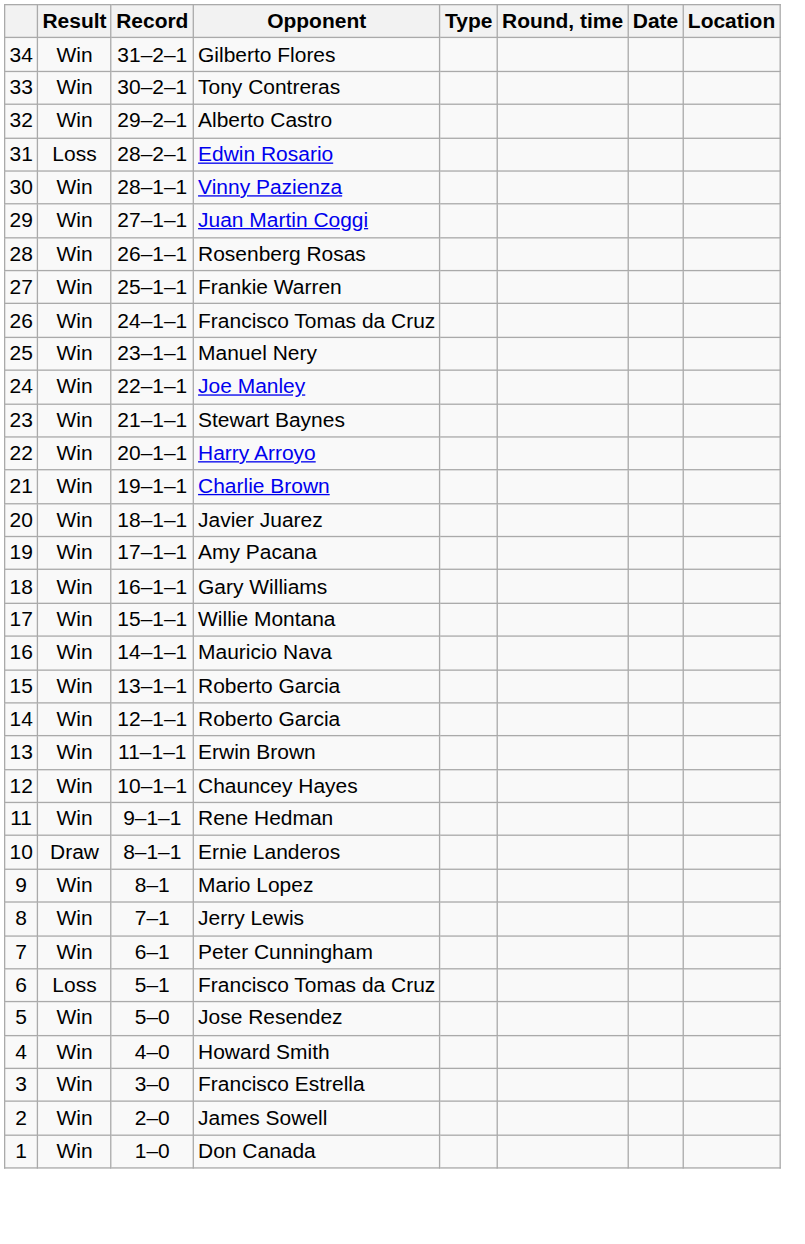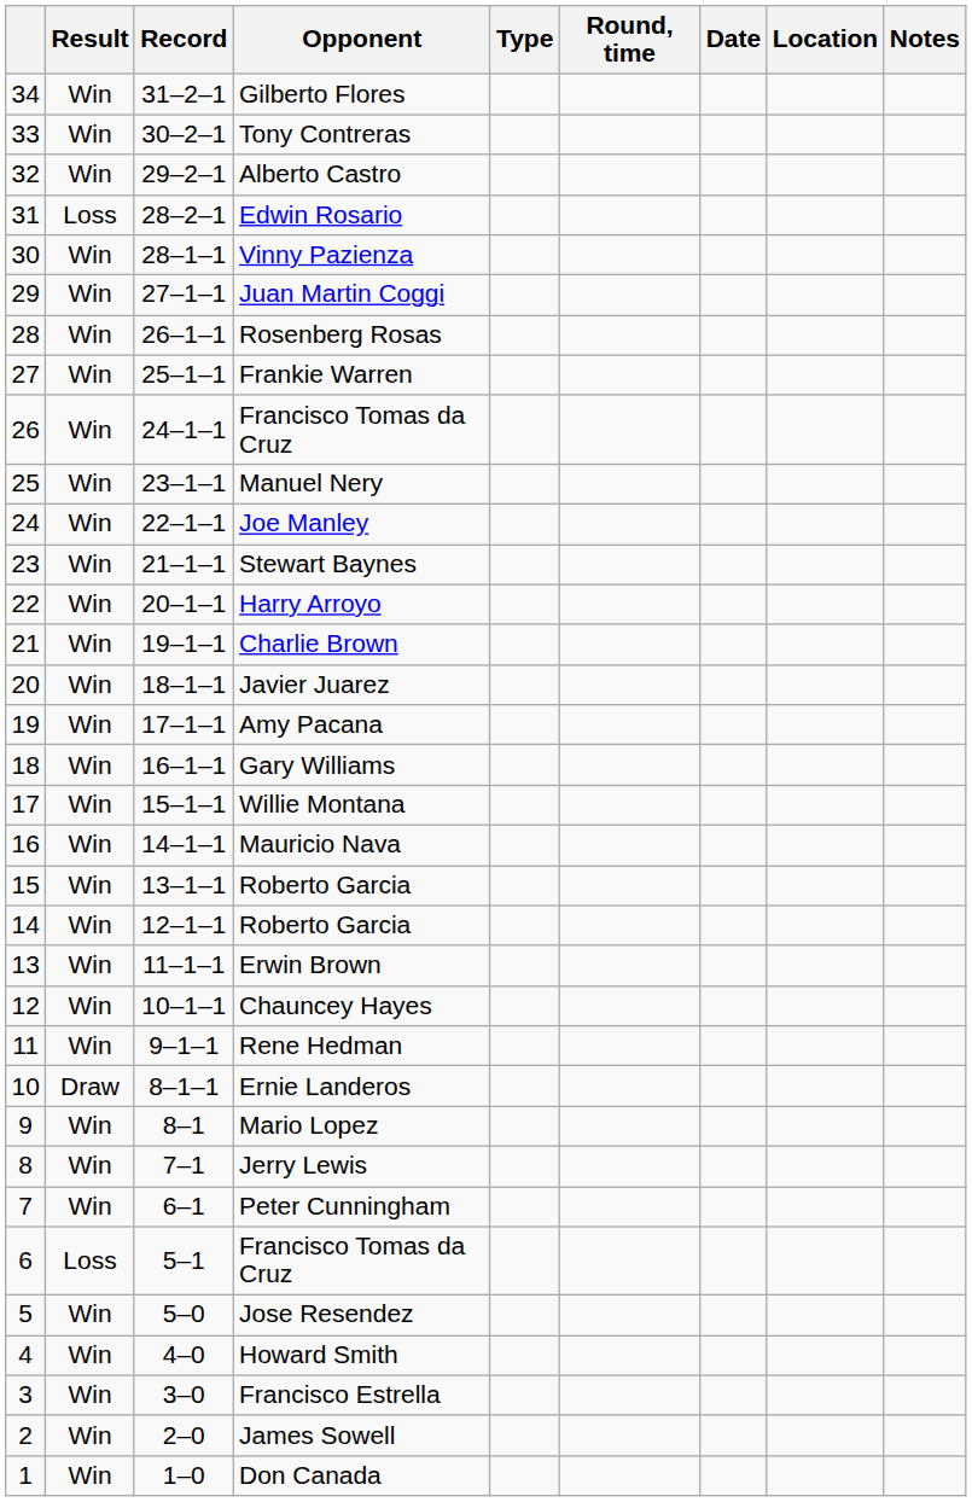+ column: Notes
